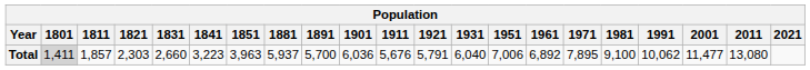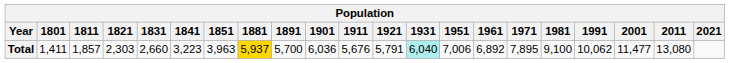row 3 | 1801: lightgrey background -> no background
row 3 | 1881: no background -> gold background
row 3 | 1931: no background -> paleturquoise background
